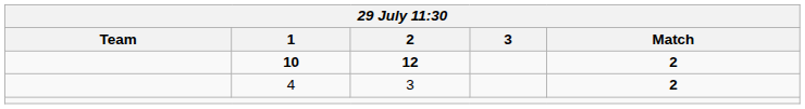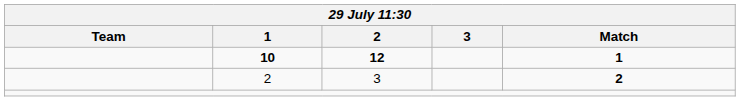row 3 | Match: 2 -> 1
row 4 | 1: 4 -> 2
